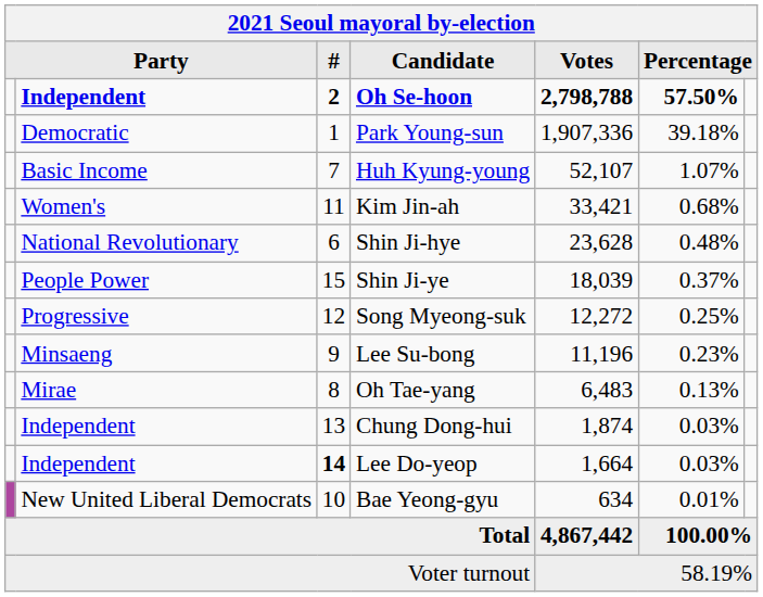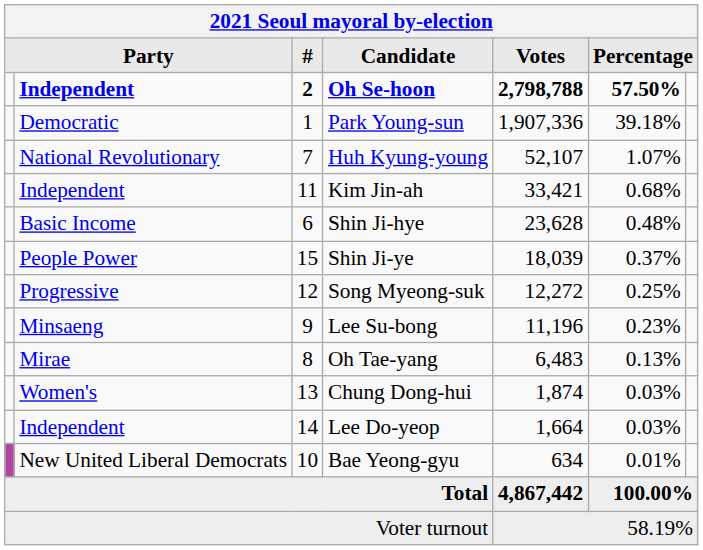Huh Kyung-young | column 2: Basic Income -> National Revolutionary
Kim Jin-ah | column 2: Women's -> Independent
Shin Ji-hye | column 2: National Revolutionary -> Basic Income
Chung Dong-hui | column 2: Independent -> Women's
Lee Do-yeop | #: bold -> normal
